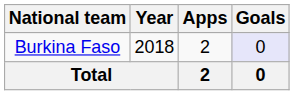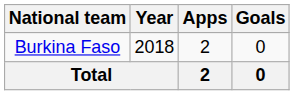Burkina Faso | Goals: lavender background -> no background
